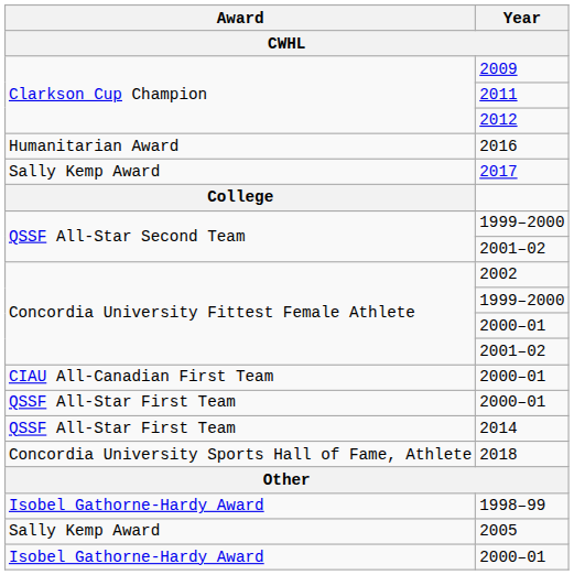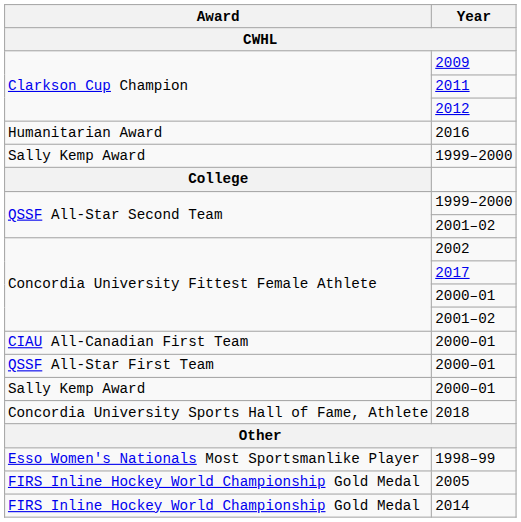row 7 | Year: 2017 -> 1999–2000
row 12 | Year: 1999–2000 -> 2017
row 17 | Award: QSSF All-Star First Team -> Sally Kemp Award
row 17 | Year: 2014 -> 2000–01
row 20 | Award: Isobel Gathorne-Hardy Award -> Esso Women's Nationals Most Sportsmanlike Player
row 21 | Award: Sally Kemp Award -> FIRS Inline Hockey World Championship Gold Medal
row 22 | Award: Isobel Gathorne-Hardy Award -> FIRS Inline Hockey World Championship Gold Medal
row 22 | Year: 2000–01 -> 2014
